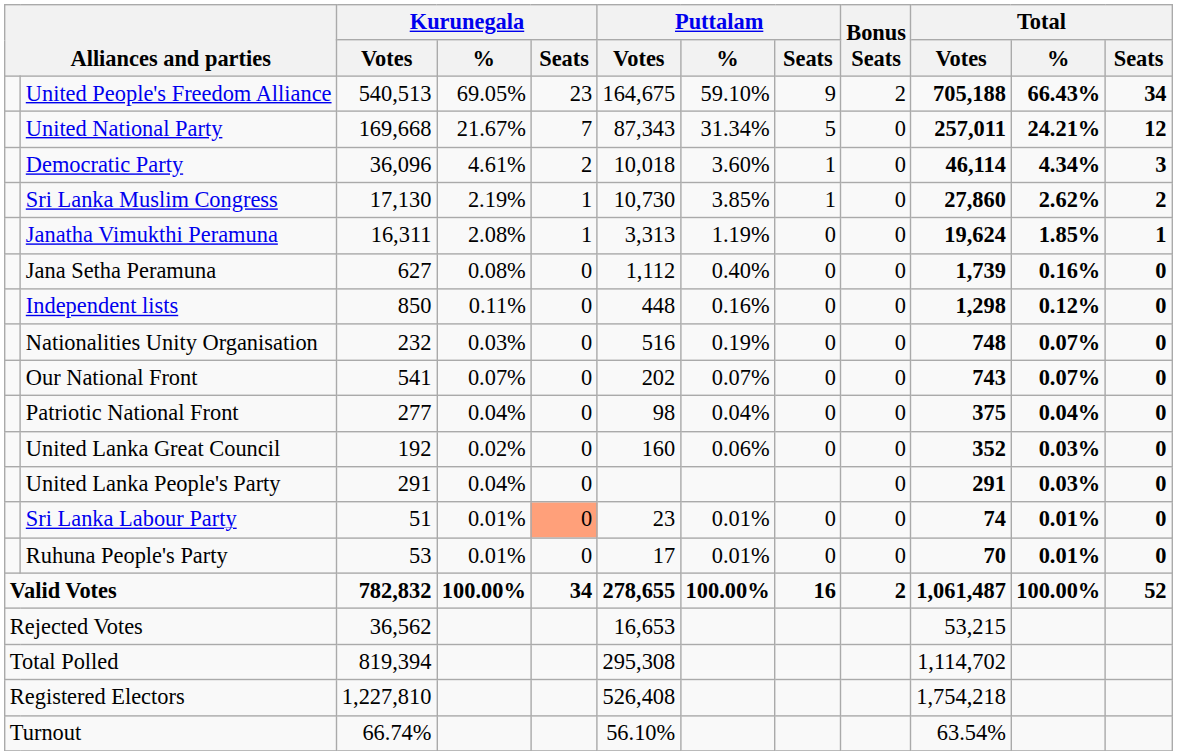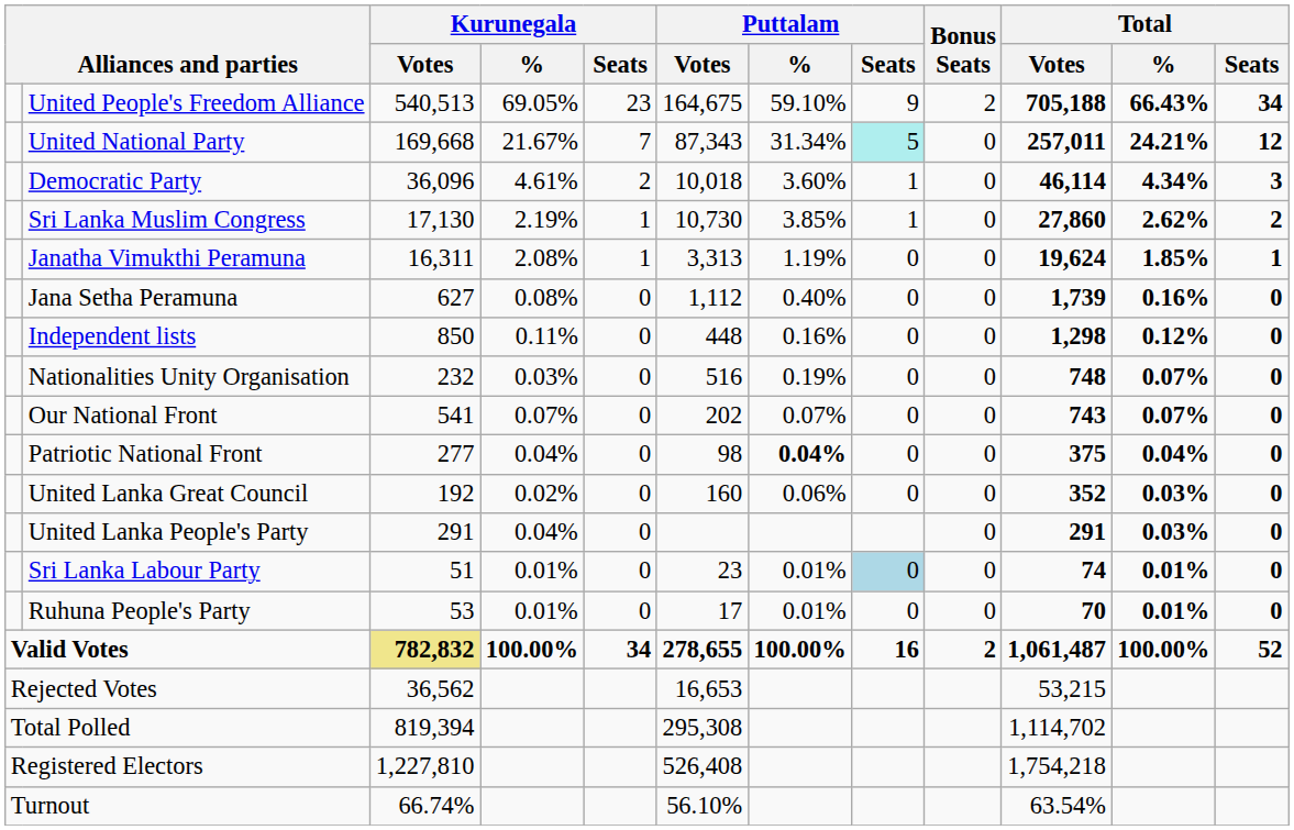United National Party | Puttalam / Seats: no background -> paleturquoise background
Patriotic National Front | Puttalam / %: normal -> bold
Sri Lanka Labour Party | Kurunegala / Seats: lightsalmon background -> no background
Sri Lanka Labour Party | Puttalam / Seats: no background -> lightblue background
Valid Votes | Kurunegala / Votes: no background -> khaki background
